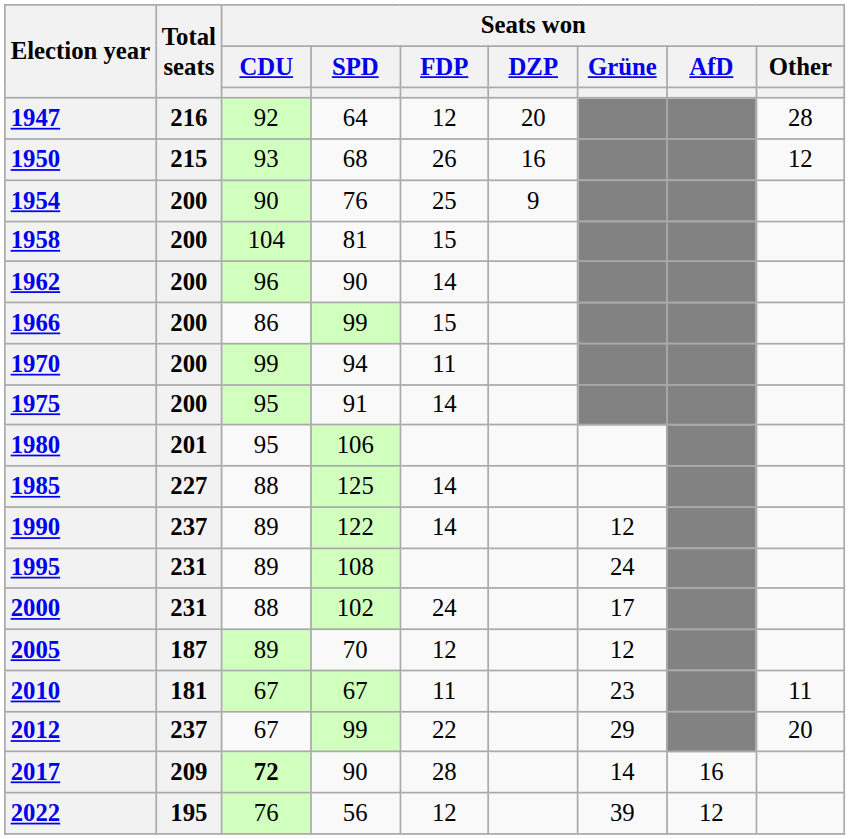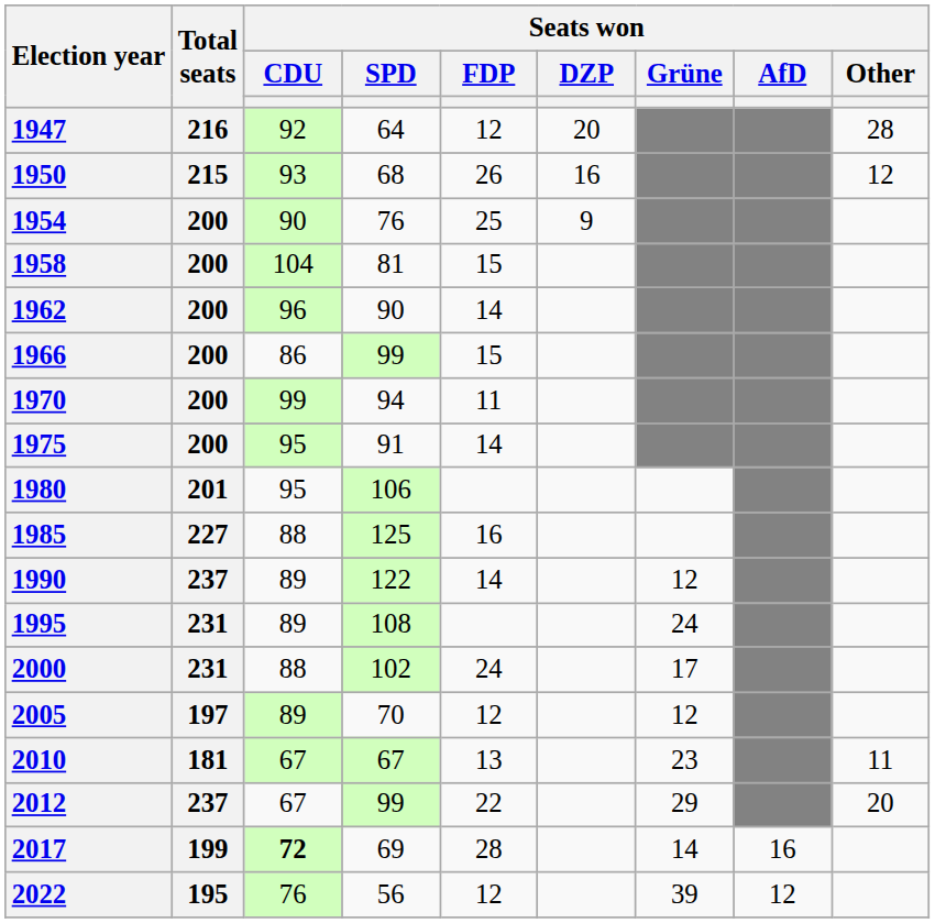1985 | Seats won / FDP: 14 -> 16
2005 | Total seats: 187 -> 197
2010 | Seats won / FDP: 11 -> 13
2017 | Total seats: 209 -> 199
2017 | Seats won / SPD: 90 -> 69
